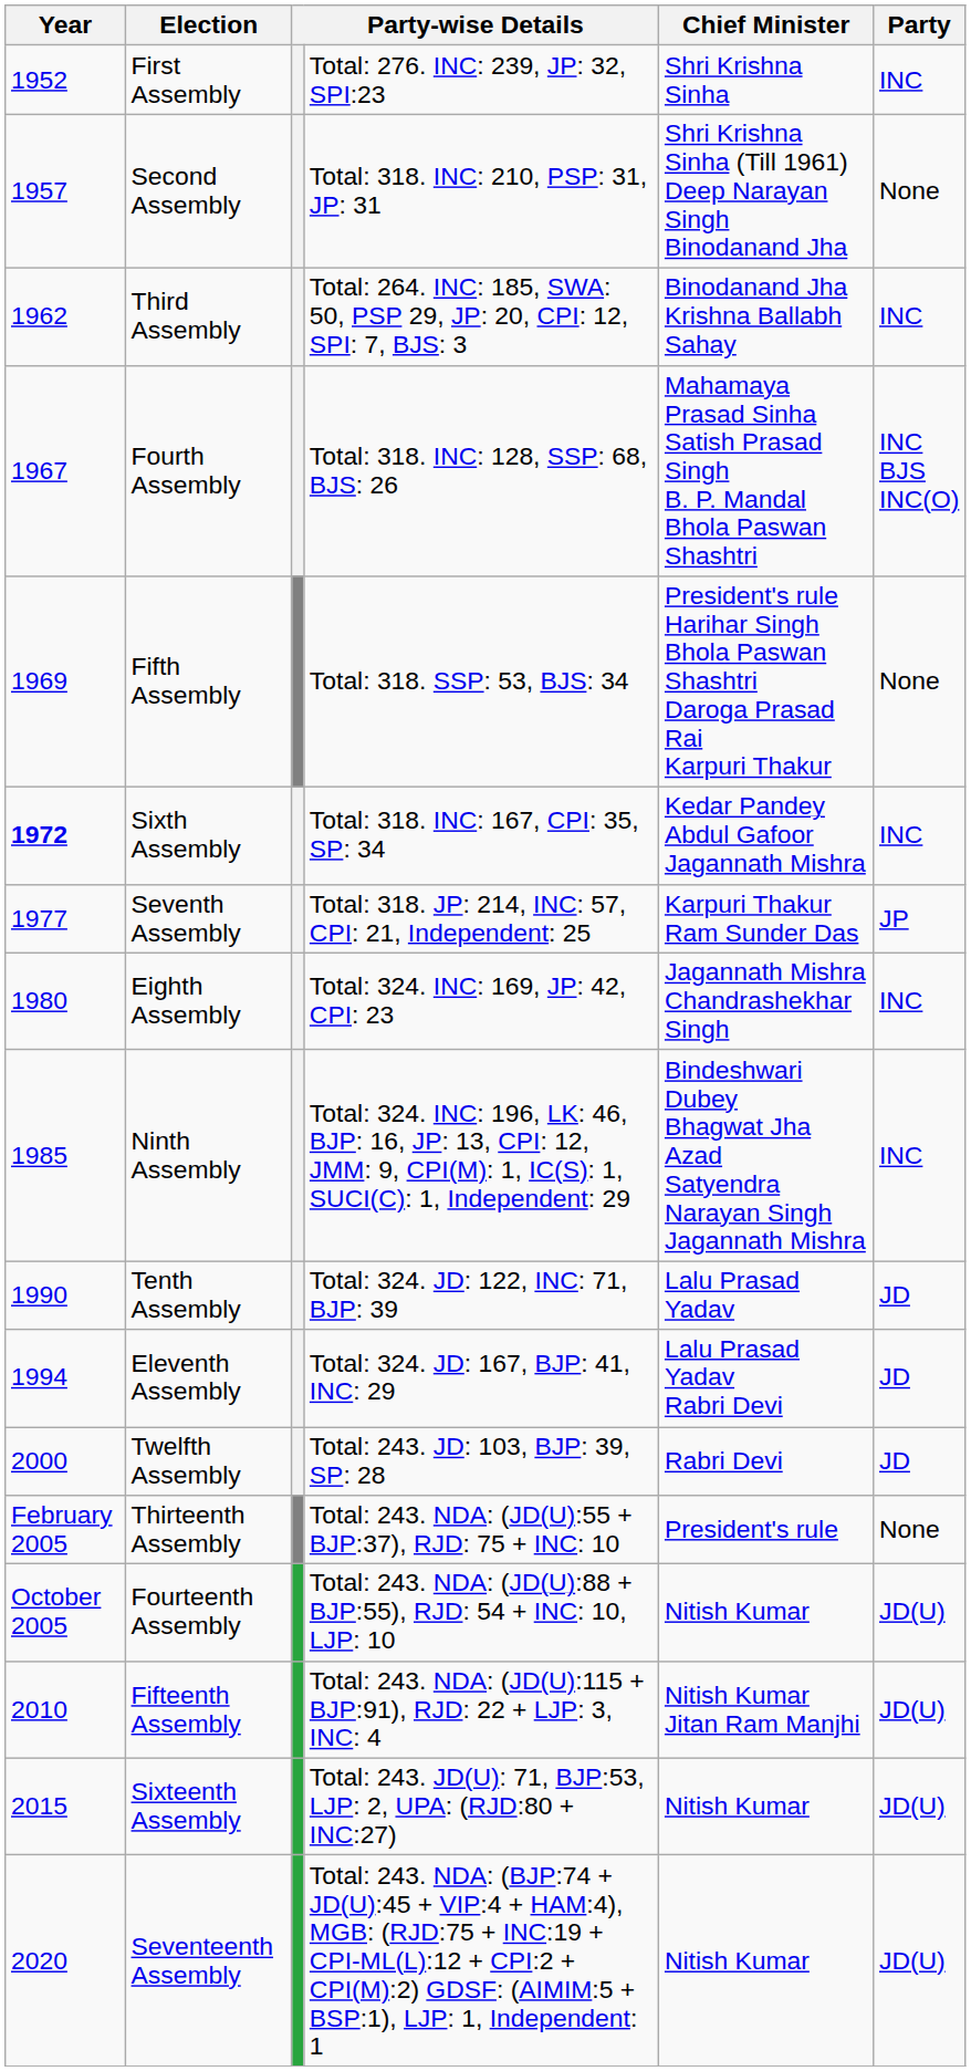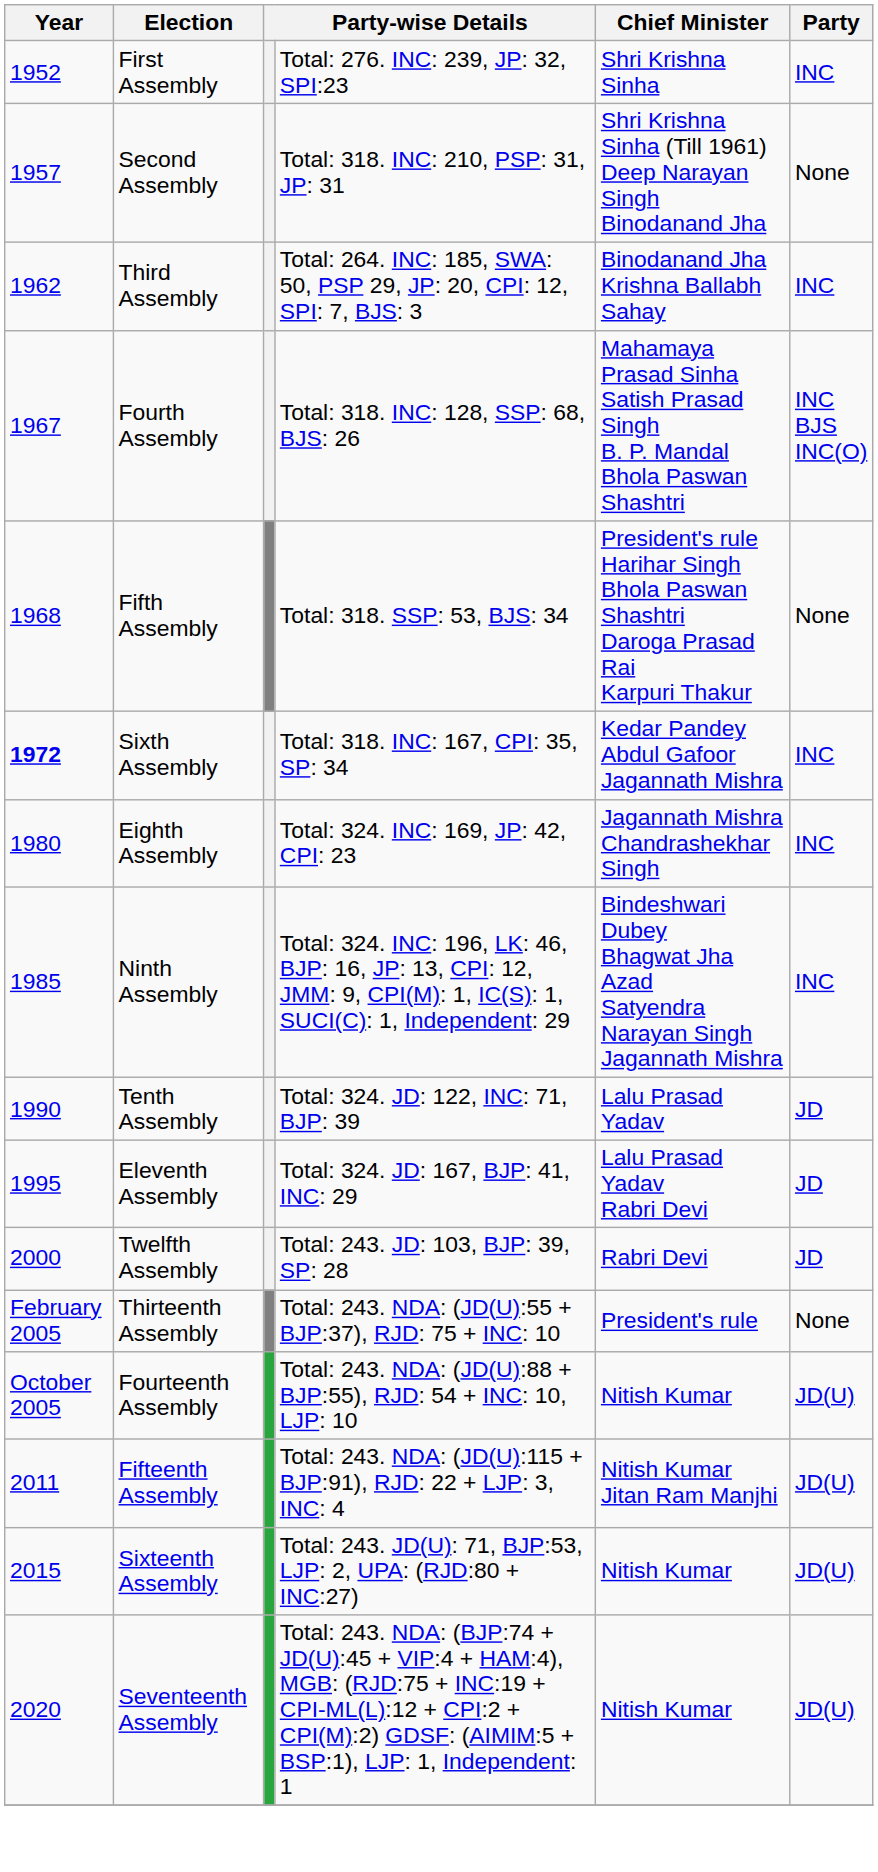Fifth Assembly | Year: 1969 -> 1968
- row: 1977 | Seventh Assembly | Total: 318. JP: 214, INC: 57, CPI: 21, Independent: 25 | Karpuri Thakur Ram Sunder Das | JP
Eleventh Assembly | Year: 1994 -> 1995
Fifteenth Assembly | Year: 2010 -> 2011
